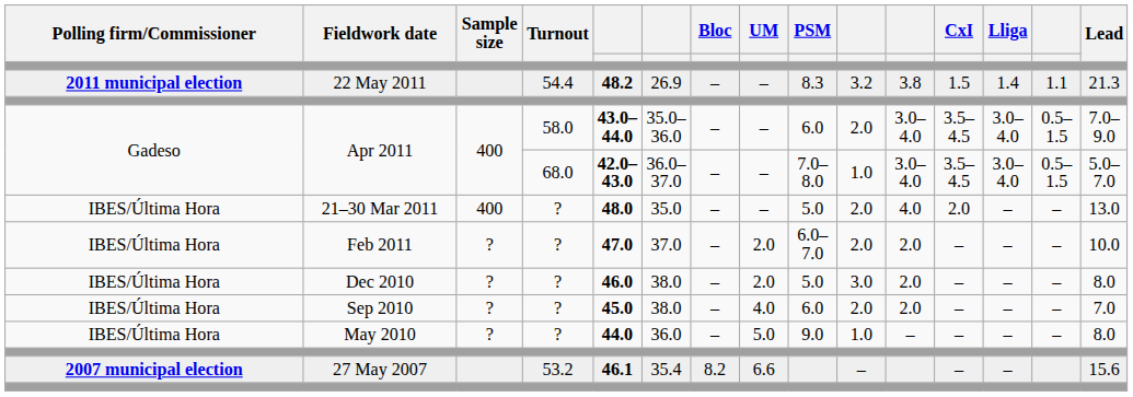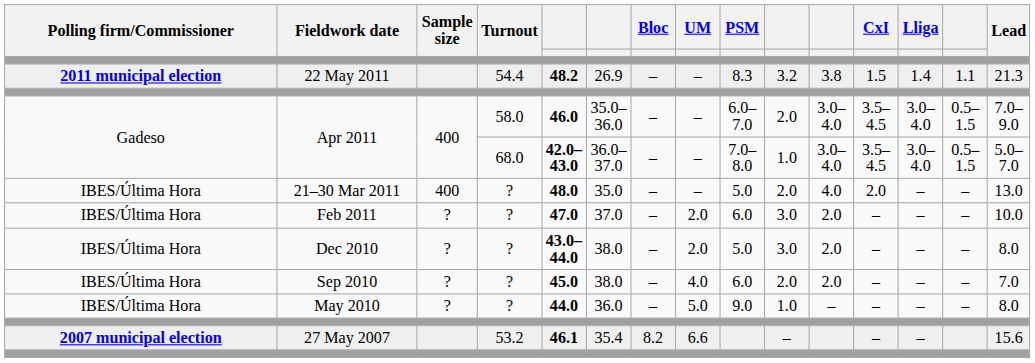Apr 2011 / 58.0 | column 5: 43.0– 44.0 -> 46.0
Apr 2011 / 58.0 | PSM: 6.0 -> 6.0– 7.0
Feb 2011 | PSM: 6.0– 7.0 -> 6.0
Feb 2011 | column 10: 2.0 -> 3.0
Dec 2010 | column 5: 46.0 -> 43.0– 44.0
